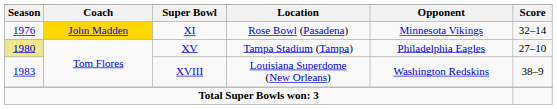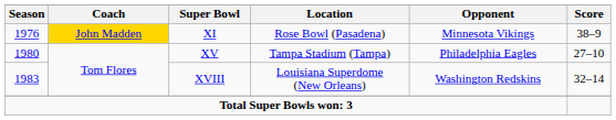XI | Score: 32–14 -> 38–9
XV | Season: khaki background -> no background
XVIII | Score: 38–9 -> 32–14
